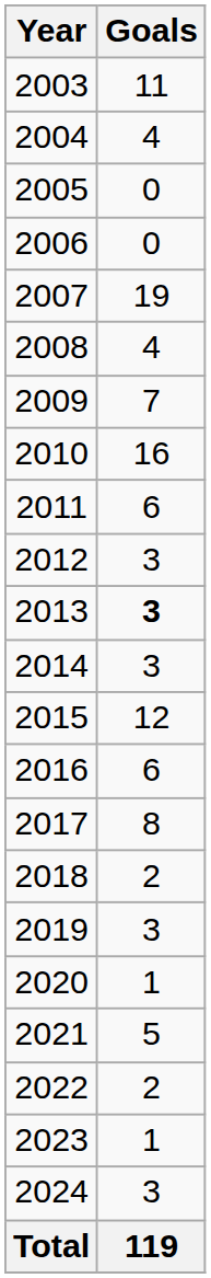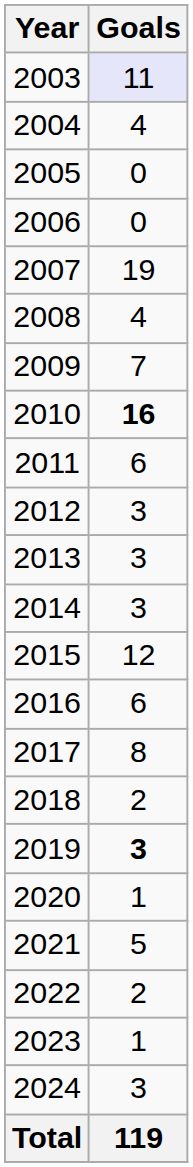2003 | Goals: no background -> lavender background
2010 | Goals: normal -> bold
2013 | Goals: bold -> normal
2019 | Goals: normal -> bold
